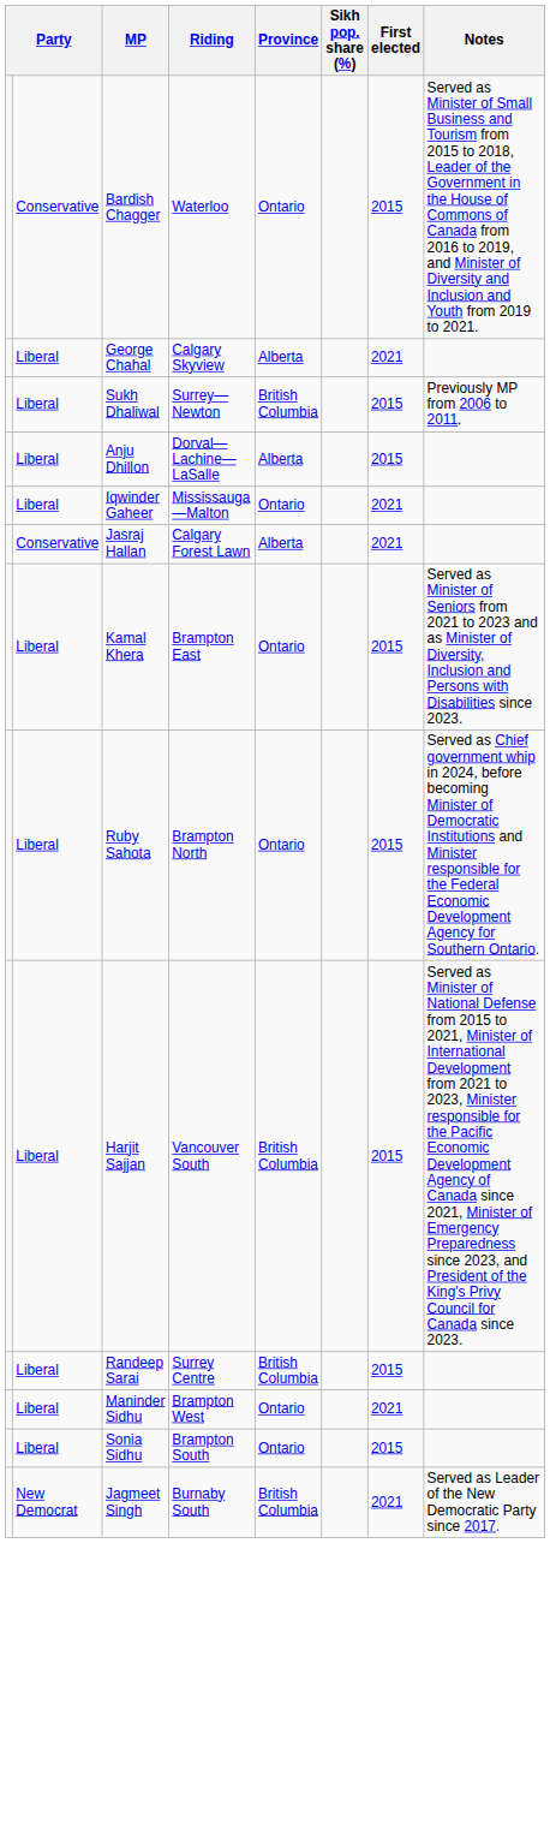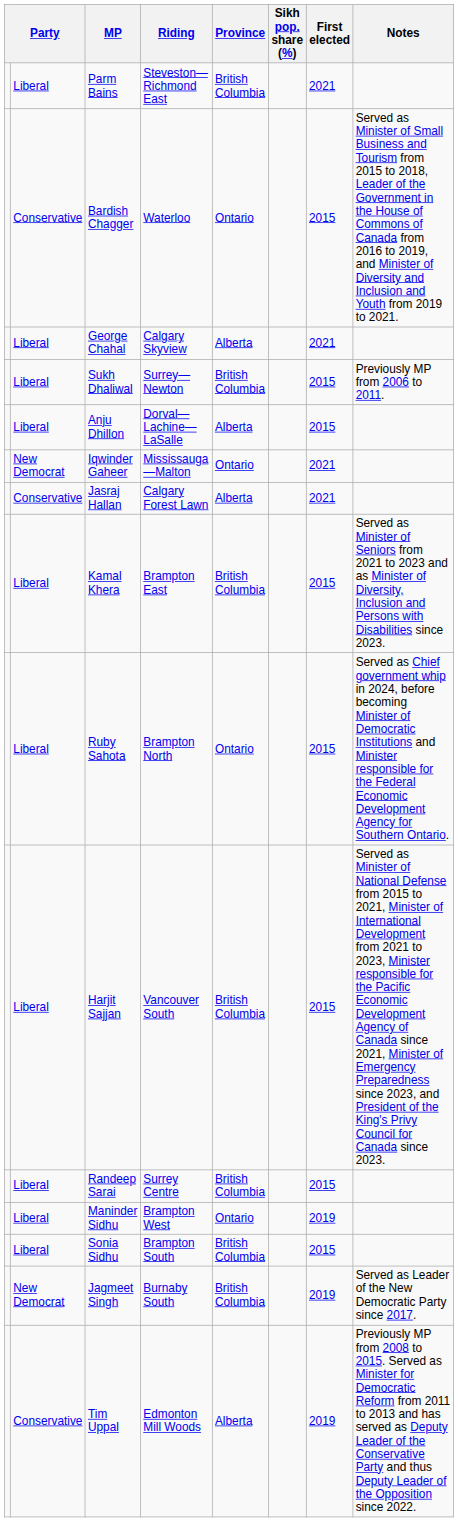+ row: Liberal | Parm Bains | Steveston—Richmond East | British Columbia | 2021
Iqwinder Gaheer | column 2: Liberal -> New Democrat
Kamal Khera | Province: Ontario -> British Columbia
Maninder Sidhu | First elected: 2021 -> 2019
Sonia Sidhu | Province: Ontario -> British Columbia
Jagmeet Singh | First elected: 2021 -> 2019
+ row: Conservative | Tim Uppal | Edmonton Mill Woods | Alberta | 2019 | Previously MP from 2008 to 2015. Served as Minister for Democratic Reform from 2011 to 2013 and has served as Deputy Leader of the Conservative Party and thus Deputy Leader of the Opposition since 2022.
